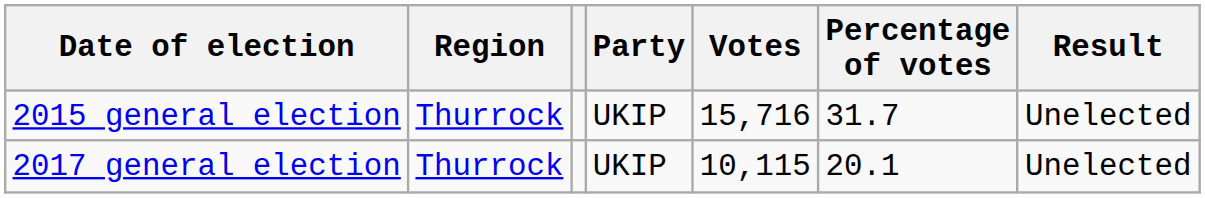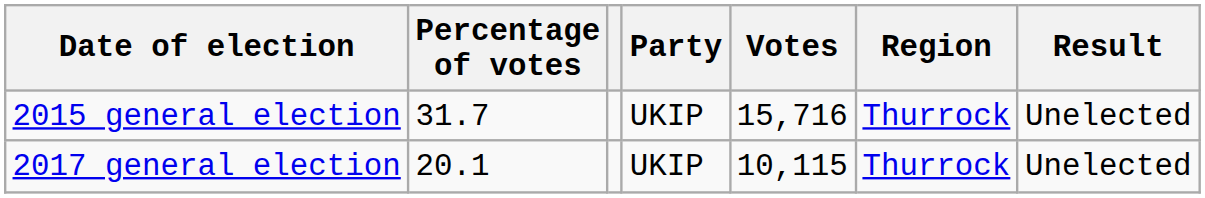columns swapped: Region <-> Percentage of votes
